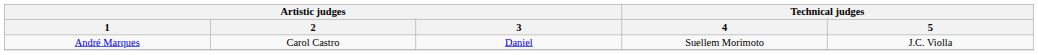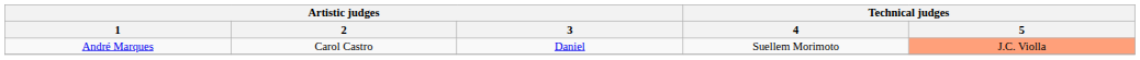André Marques | Technical judges / 5: no background -> lightsalmon background
